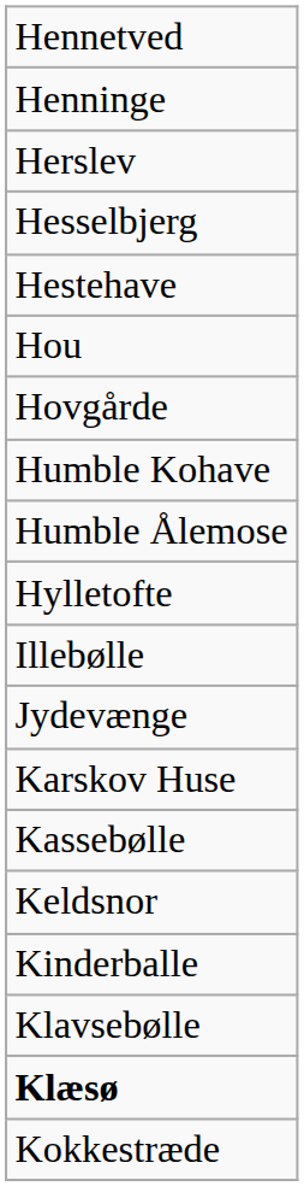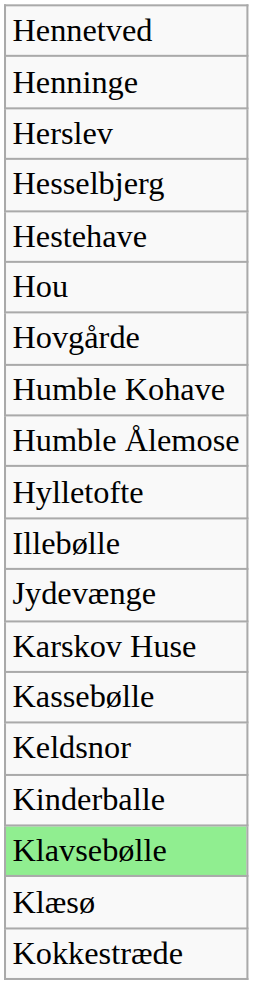row 17 | column 1: no background -> lightgreen background
row 18 | column 1: bold -> normal
